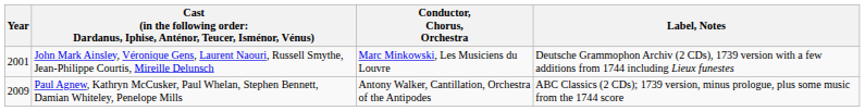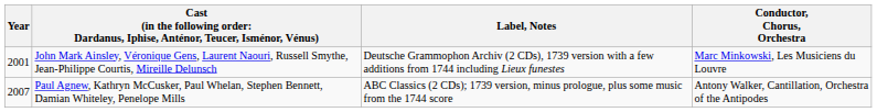columns swapped: Conductor, Chorus, Orchestra <-> Label, Notes
row 3 | Year: 2009 -> 2007
